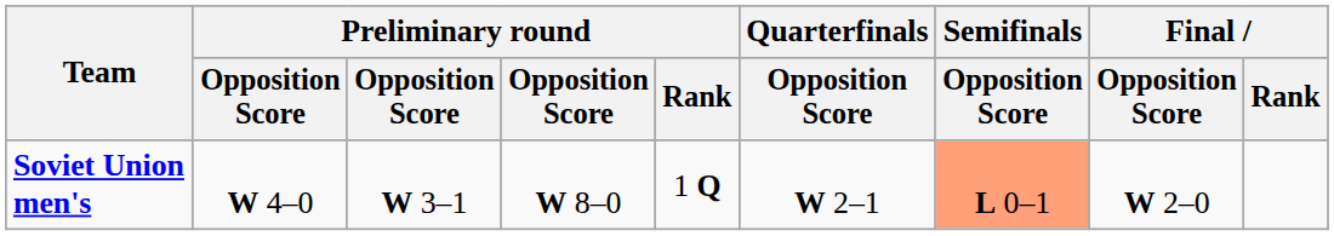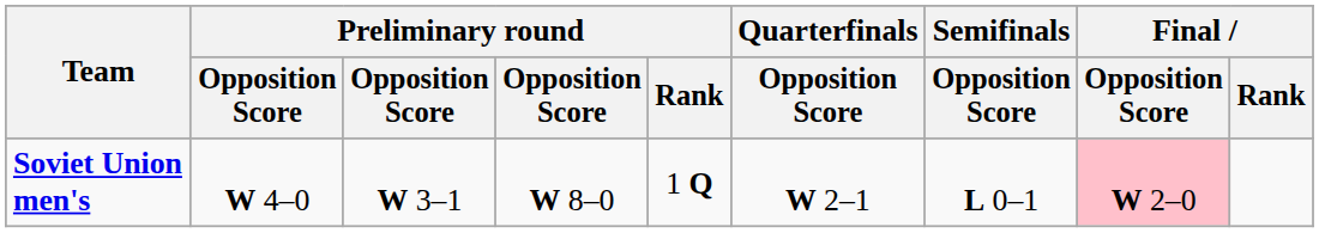Soviet Union men's | Semifinals / Opposition Score: lightsalmon background -> no background
Soviet Union men's | Final / Opposition Score: no background -> pink background
